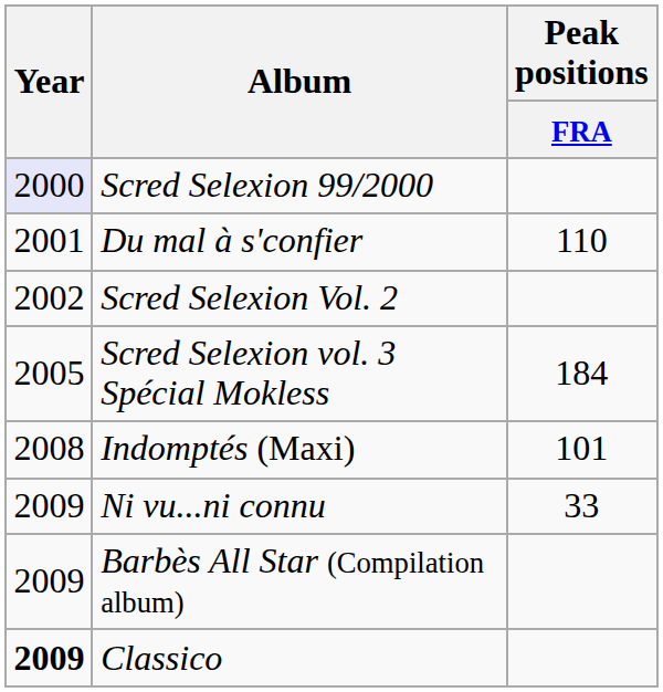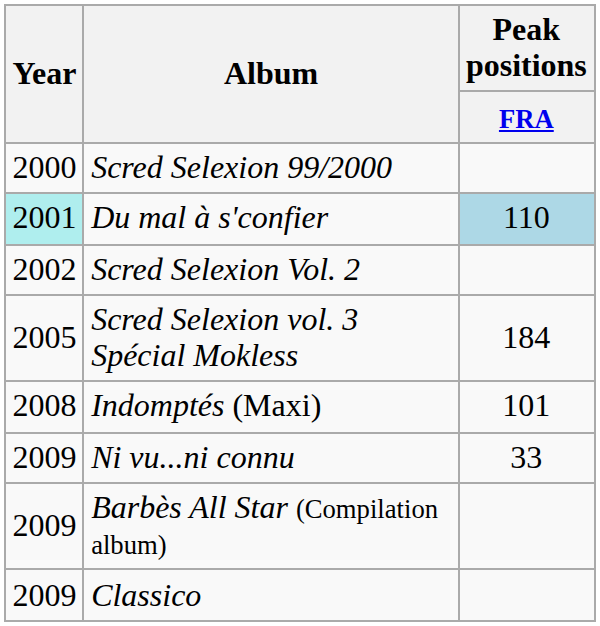Scred Selexion 99/2000 | Year: lavender background -> no background
Du mal à s'confier | Year: no background -> paleturquoise background
Du mal à s'confier | Peak positions / FRA: no background -> lightblue background
Classico | Year: bold -> normal
